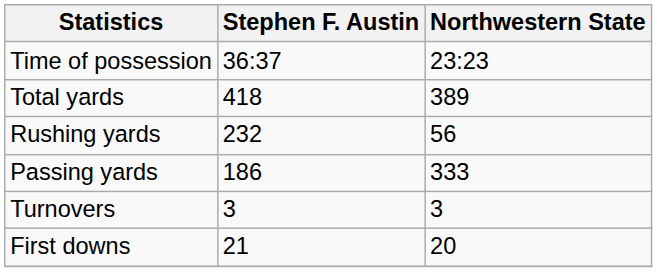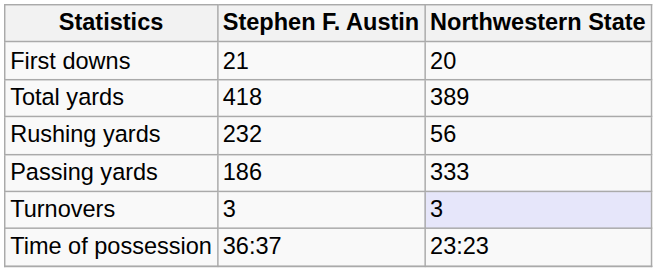rows swapped: First downs <-> Time of possession
Turnovers | Northwestern State: no background -> lavender background
